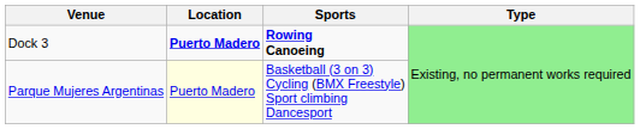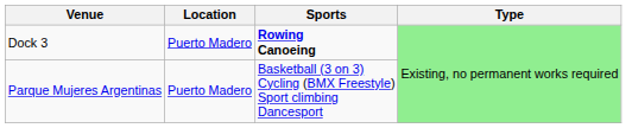Dock 3 | Location: bold -> normal
Parque Mujeres Argentinas | Location: lightyellow background -> no background
